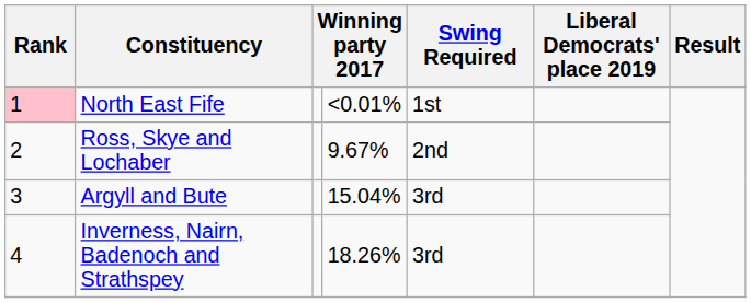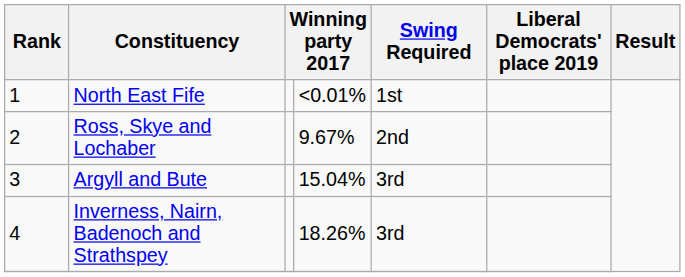North East Fife | Rank: pink background -> no background
